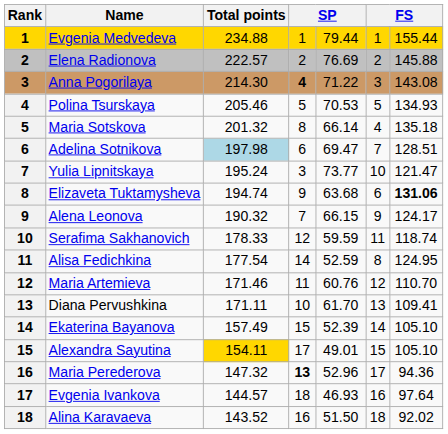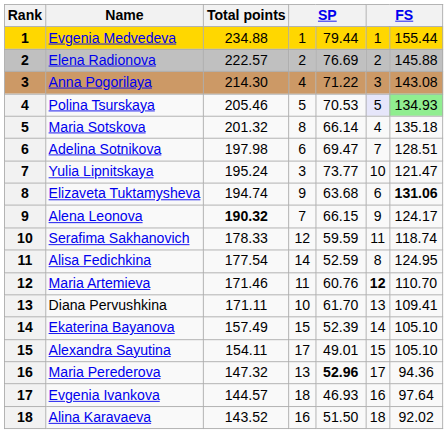Anna Pogorilaya | column 4: bold -> normal
Polina Tsurskaya | column 6: no background -> lavender background
Polina Tsurskaya | column 7: no background -> lightgreen background
Adelina Sotnikova | Total points: lightblue background -> no background
Alena Leonova | Total points: normal -> bold
Maria Artemieva | column 6: normal -> bold
Alexandra Sayutina | Total points: gold background -> no background
Maria Perederova | column 4: bold -> normal
Maria Perederova | column 5: normal -> bold
